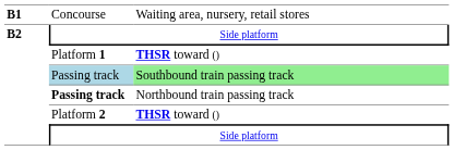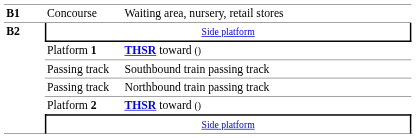Passing track / Southbound train passing track | column 2: lightblue background -> no background
Passing track / Southbound train passing track | column 3: lightgreen background -> no background
Passing track / Northbound train passing track | column 2: bold -> normal
